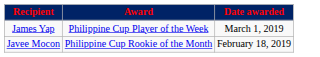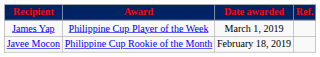+ column: Ref.
